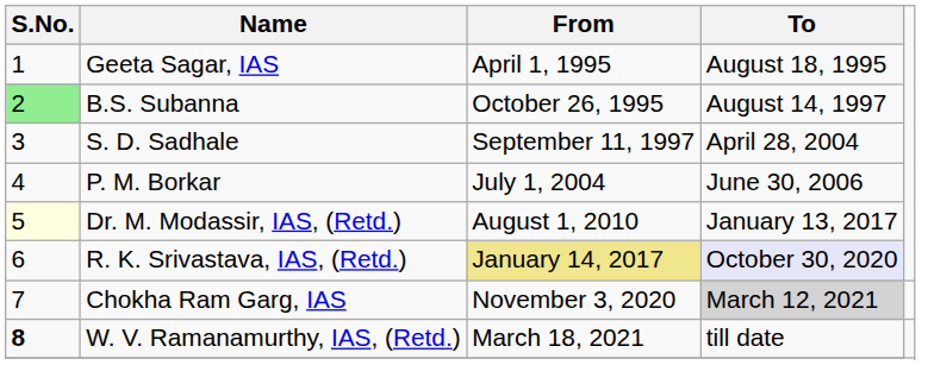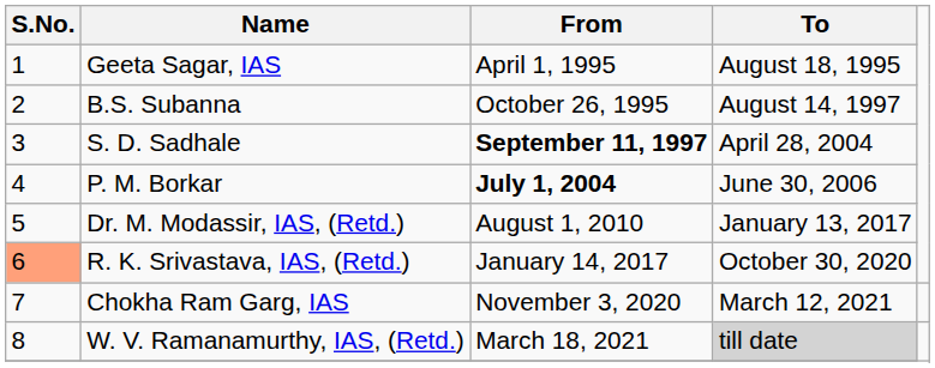B.S. Subanna | S.No.: lightgreen background -> no background
S. D. Sadhale | From: normal -> bold
P. M. Borkar | From: normal -> bold
Dr. M. Modassir, IAS, (Retd.) | S.No.: lightyellow background -> no background
R. K. Srivastava, IAS, (Retd.) | S.No.: no background -> lightsalmon background
R. K. Srivastava, IAS, (Retd.) | From: khaki background -> no background
R. K. Srivastava, IAS, (Retd.) | To: lavender background -> no background
Chokha Ram Garg, IAS | To: lightgrey background -> no background
W. V. Ramanamurthy, IAS, (Retd.) | S.No.: bold -> normal
W. V. Ramanamurthy, IAS, (Retd.) | To: no background -> lightgrey background
